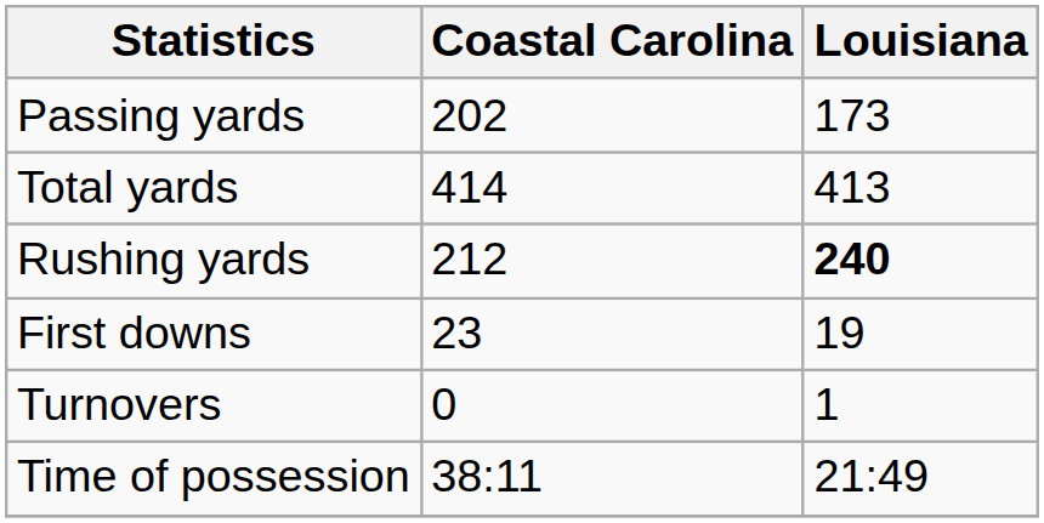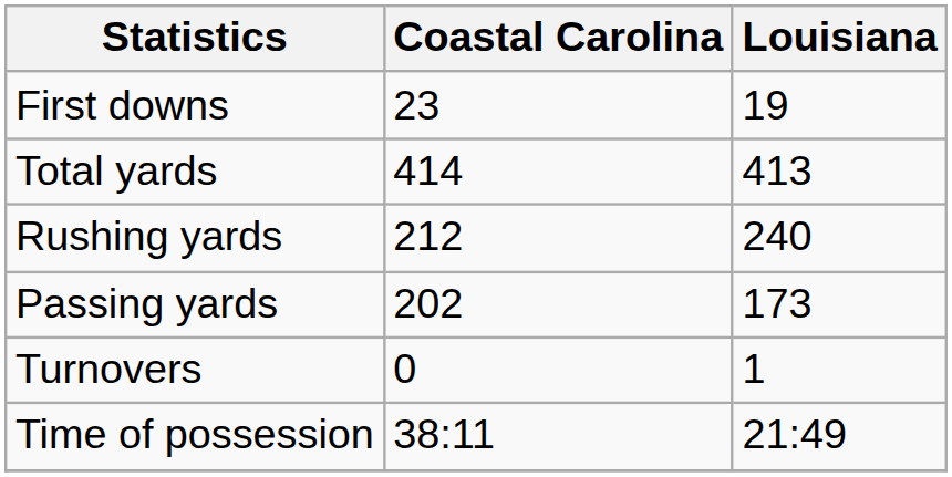rows swapped: First downs <-> Passing yards
Rushing yards | Louisiana: bold -> normal
